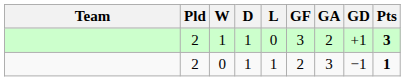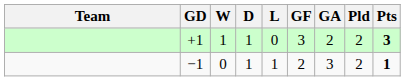columns swapped: Pld <-> GD
